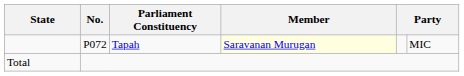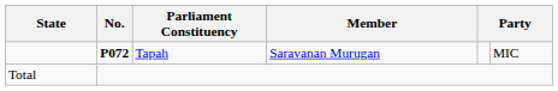row 2 | No.: normal -> bold
row 2 | Member: lightyellow background -> no background
